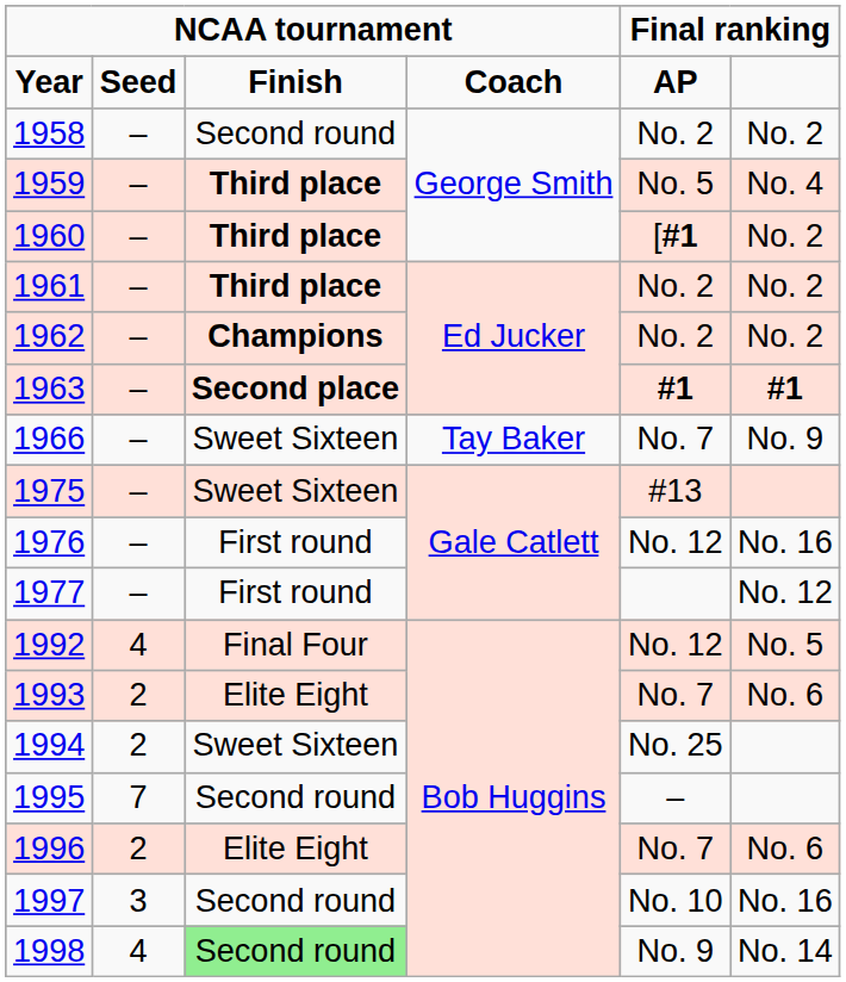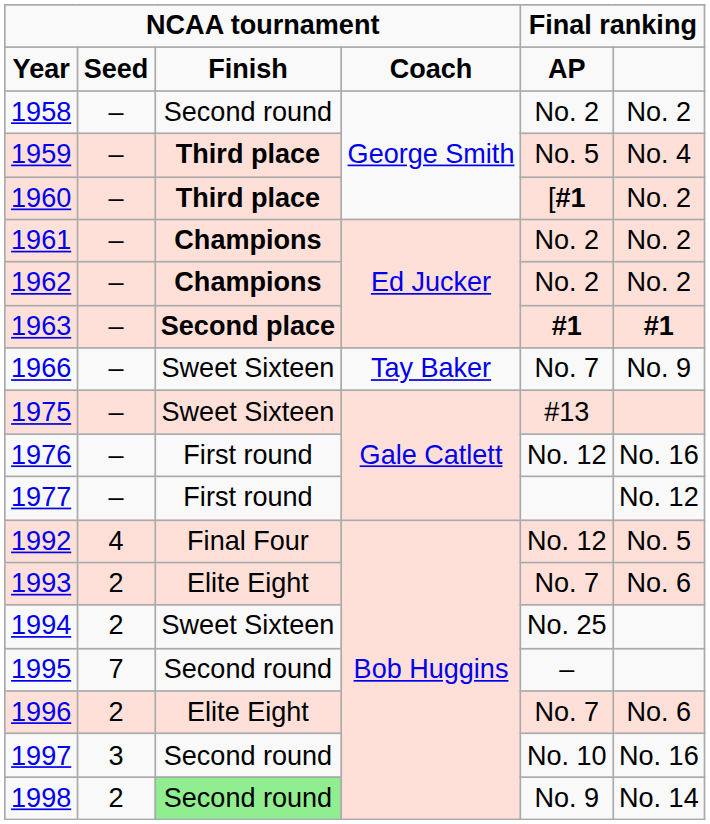1961 | column 3: Third place -> Champions
1998 | column 2: 4 -> 2
